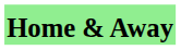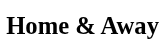row 1 | column 1: lightgreen background -> no background
